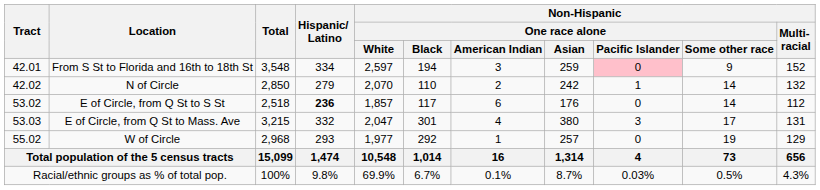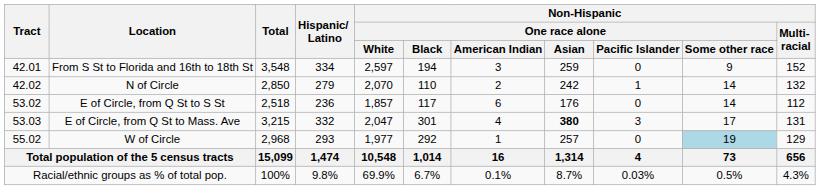From S St to Florida and 16th to 18th St | Non-Hispanic / One race alone / Pacific Islander: pink background -> no background
E of Circle, from Q St to S St | Hispanic/ Latino: bold -> normal
E of Circle, from Q St to Mass. Ave | Non-Hispanic / One race alone / Asian: normal -> bold
W of Circle | Non-Hispanic / One race alone / Some other race: no background -> lightblue background
